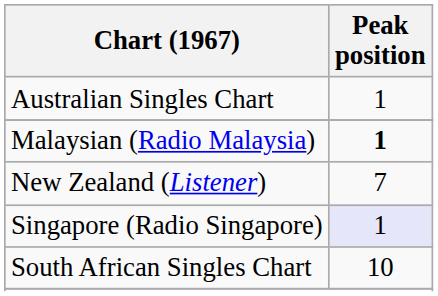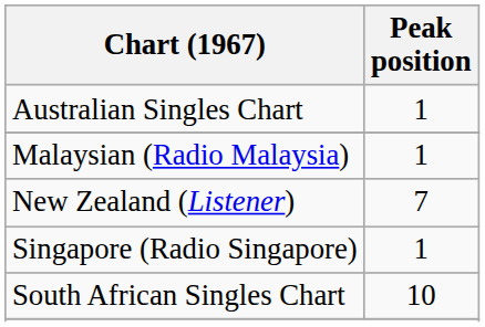Malaysian (Radio Malaysia) | Peak position: bold -> normal
Singapore (Radio Singapore) | Peak position: lavender background -> no background
